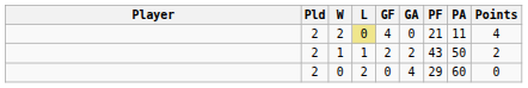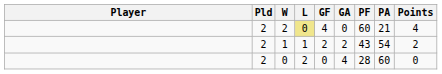row 2 | PF: 21 -> 60
row 2 | PA: 11 -> 21
row 3 | PA: 50 -> 54
row 4 | PF: 29 -> 28
